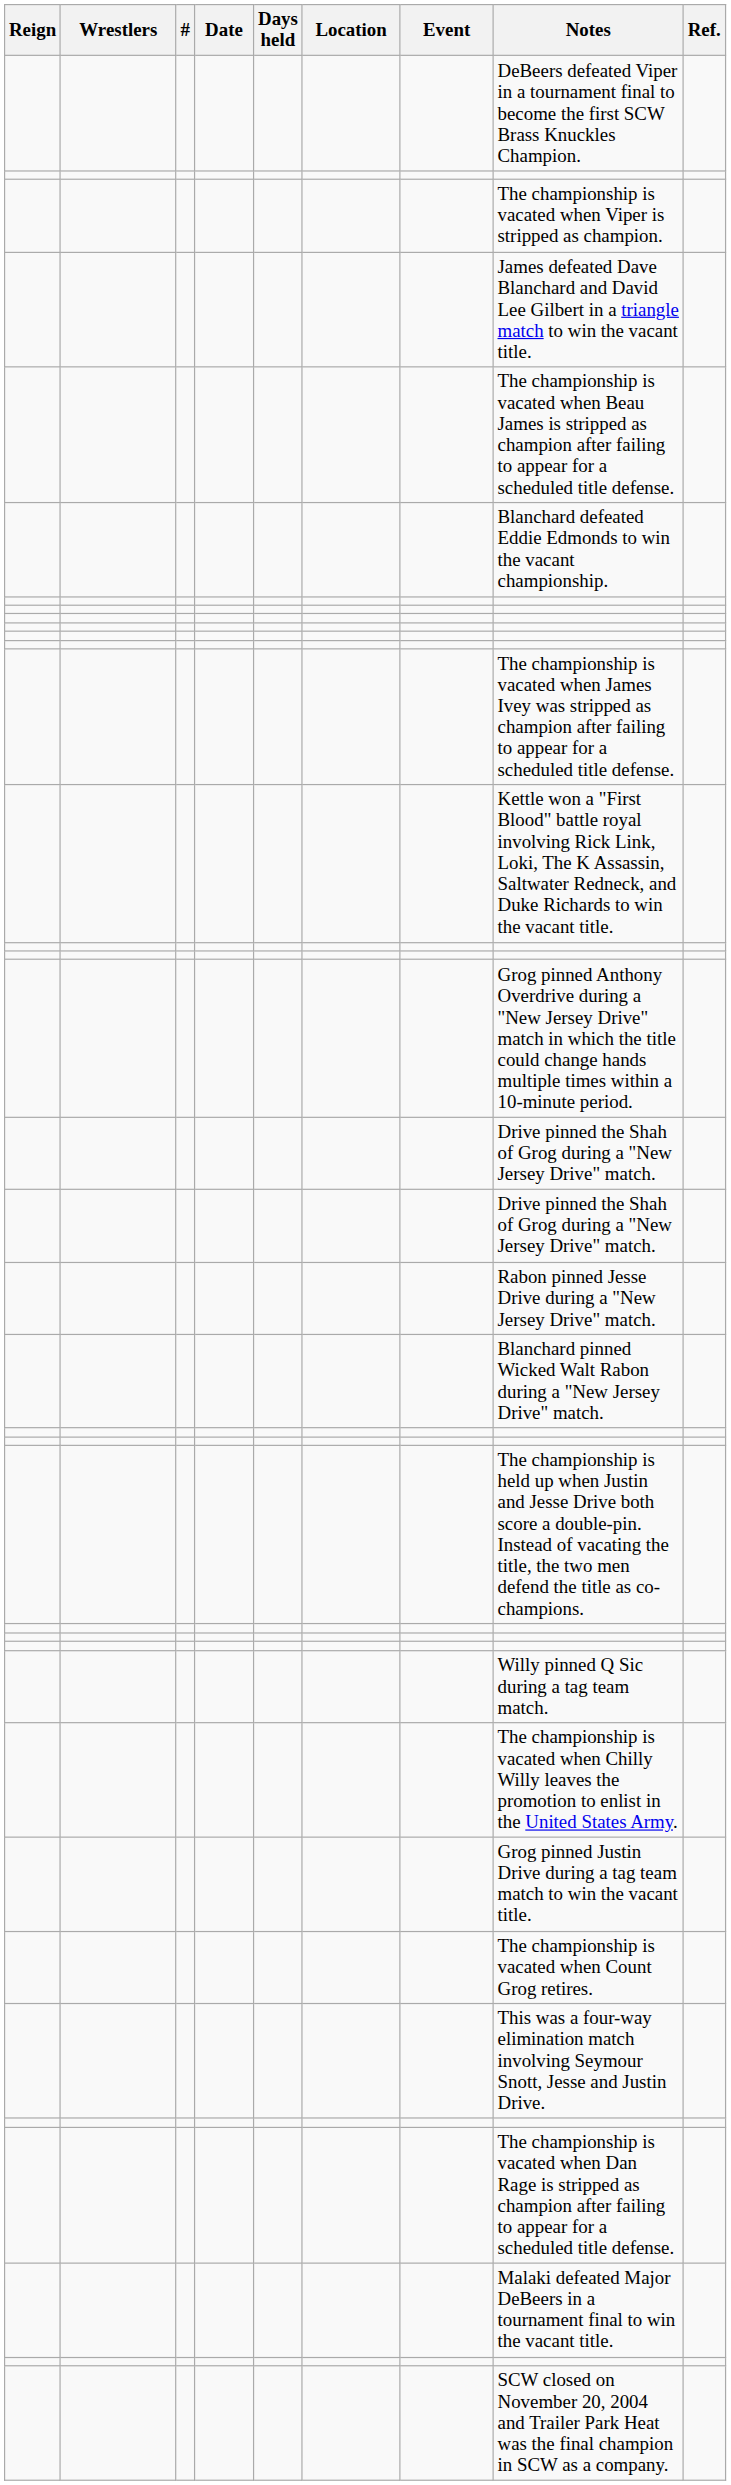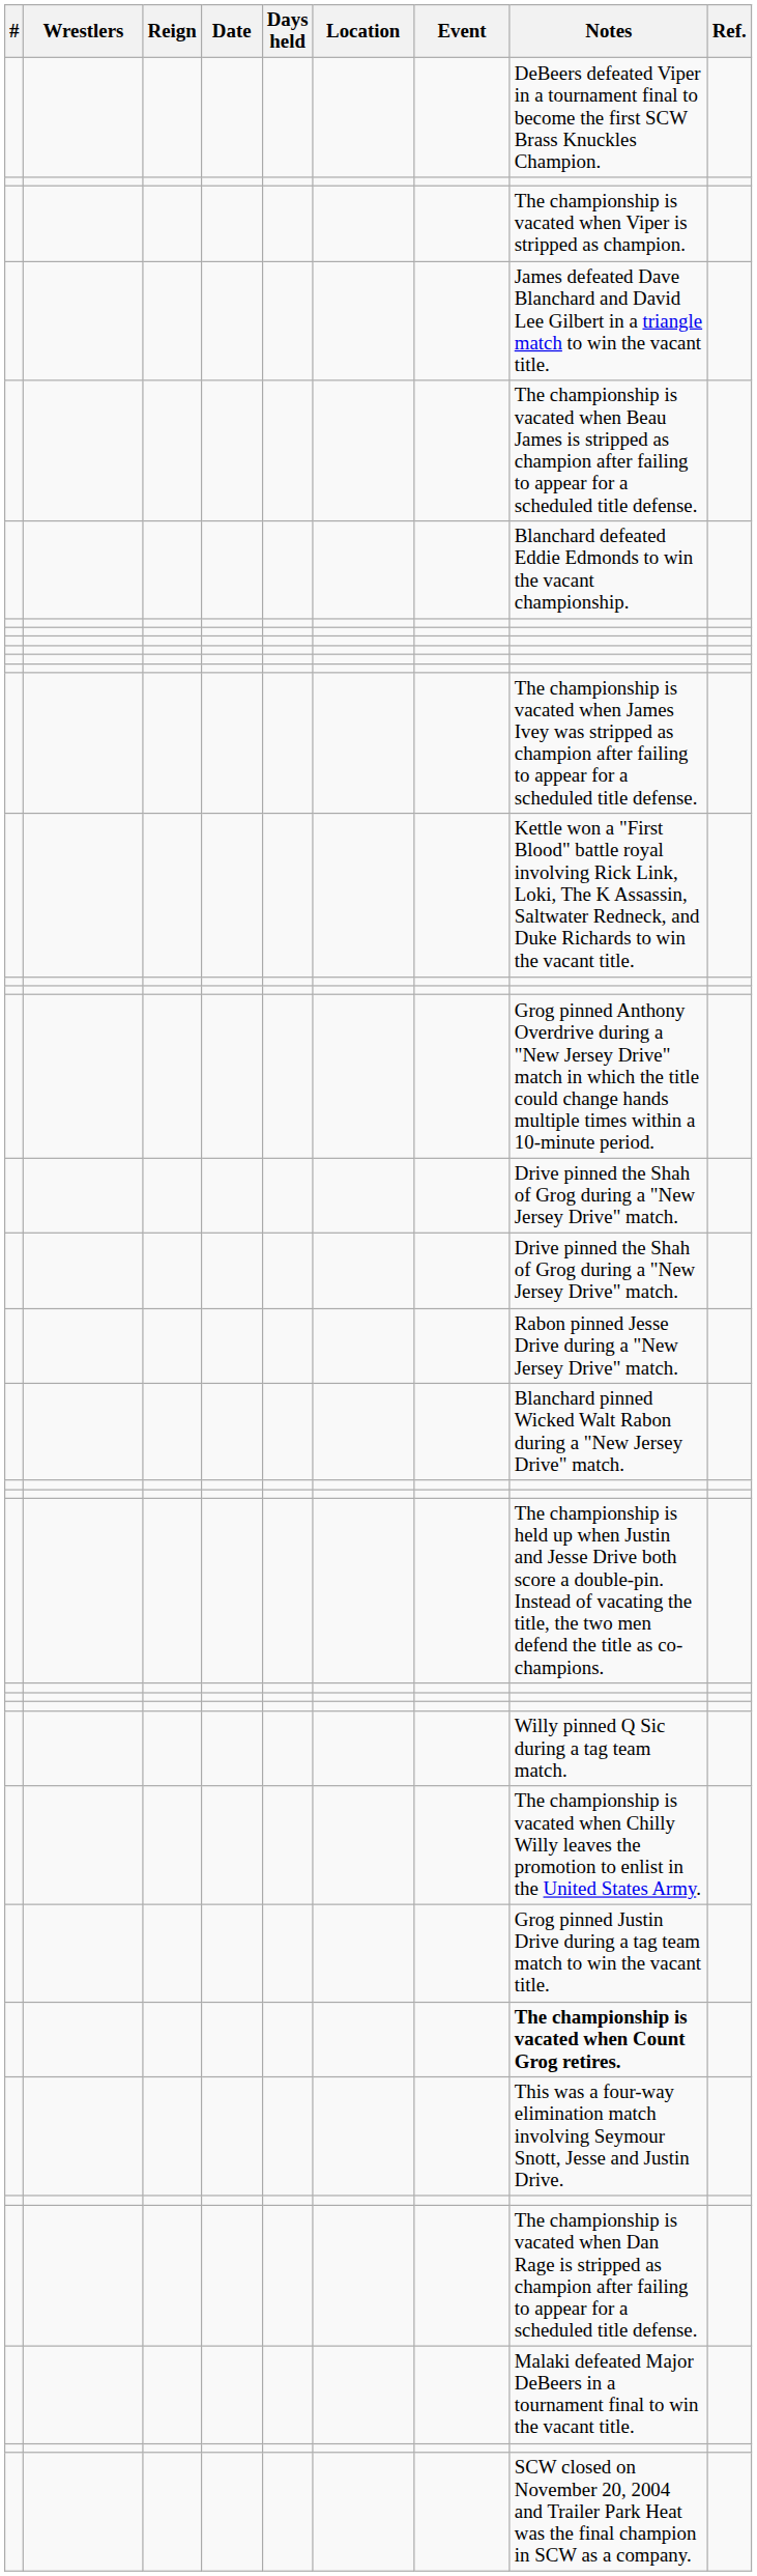columns swapped: # <-> Reign
row 32 | Notes: normal -> bold
